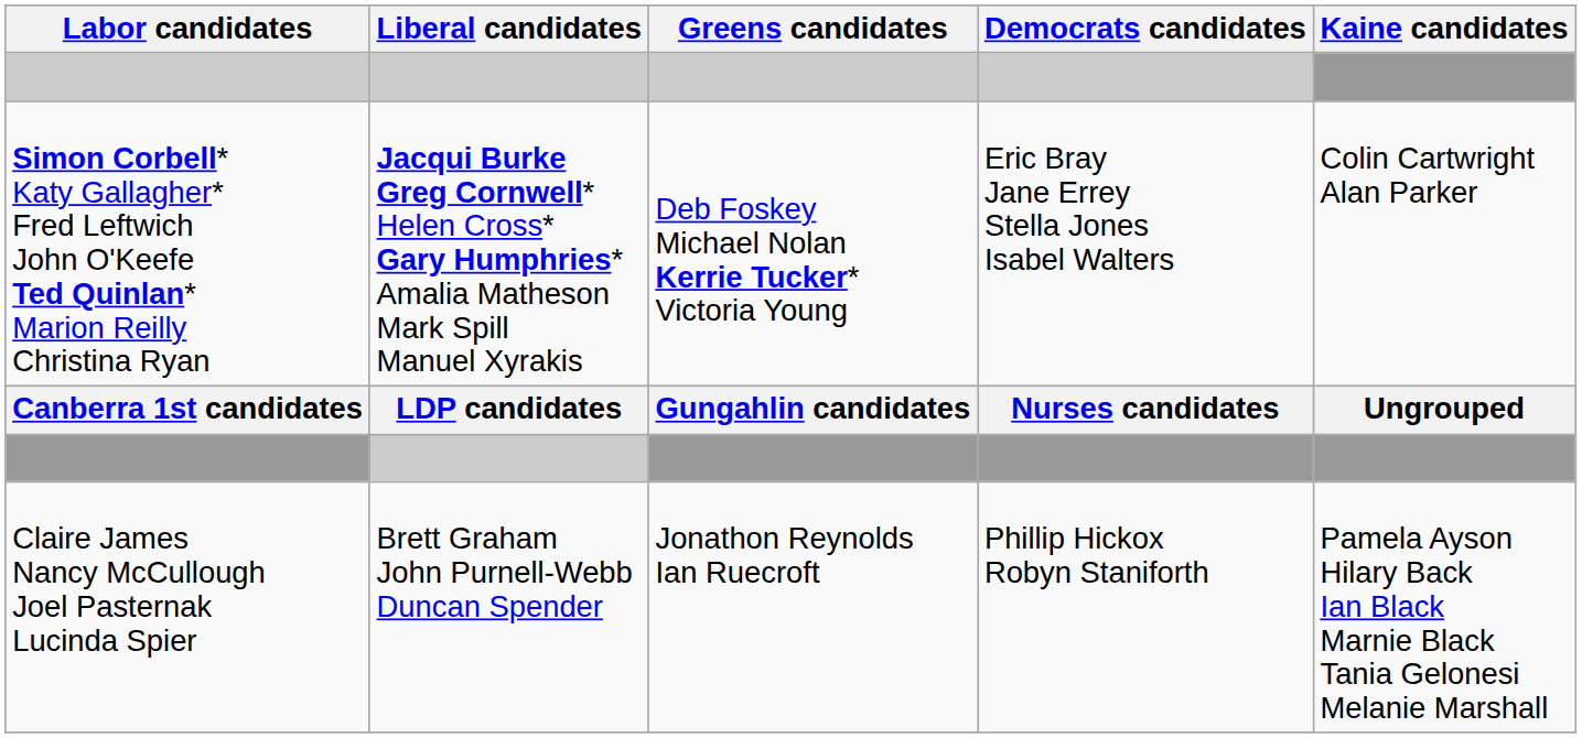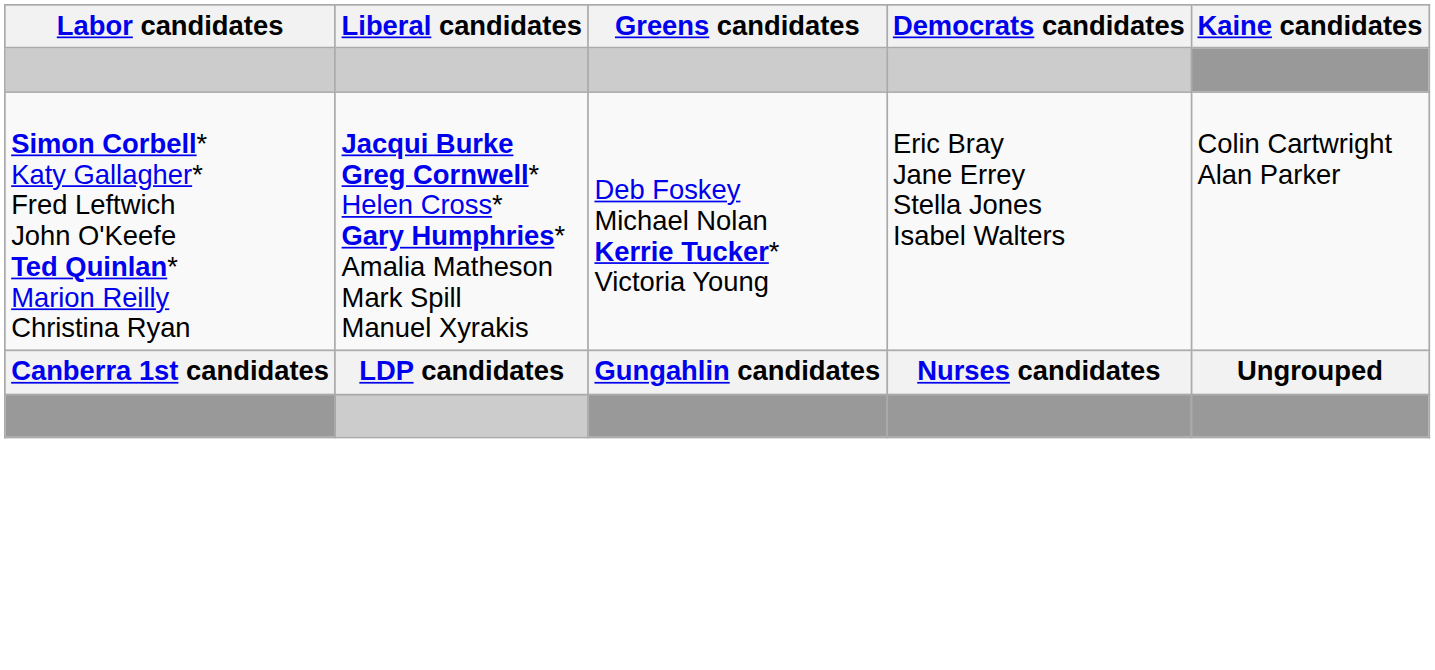- row: Claire James Nancy McCullough Joel Pasternak Lucinda Spier | Brett Graham John Purnell-Webb Duncan Spender | Jonathon Reynolds Ian Ruecroft | Phillip Hickox Robyn Staniforth | Pamela Ayson Hilary Back Ian Black Marnie Black Tania Gelonesi Melanie Marshall
